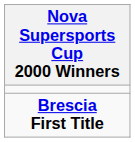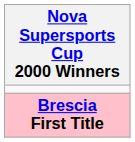row 3 | column 1: no background -> pink background
